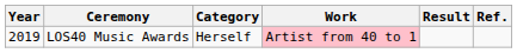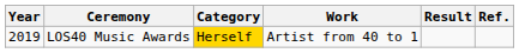LOS40 Music Awards | Category: no background -> gold background
LOS40 Music Awards | Work: pink background -> no background
